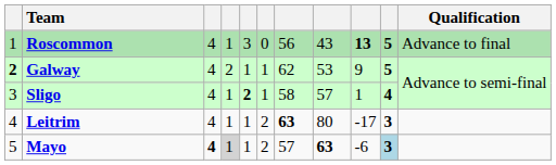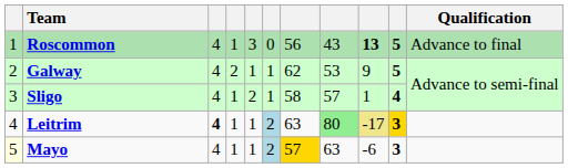Galway | column 1: bold -> normal
Sligo | column 5: bold -> normal
Leitrim | column 3: normal -> bold
Leitrim | column 6: no background -> lightblue background
Leitrim | column 7: bold -> normal
Leitrim | column 8: no background -> lightgreen background
Leitrim | column 9: no background -> khaki background
Leitrim | column 10: no background -> gold background
Mayo | column 1: no background -> lightyellow background
Mayo | column 3: bold -> normal
Mayo | column 4: lightgrey background -> no background
Mayo | column 6: no background -> lightblue background
Mayo | column 7: no background -> gold background
Mayo | column 8: bold -> normal
Mayo | column 10: lightblue background -> no background
